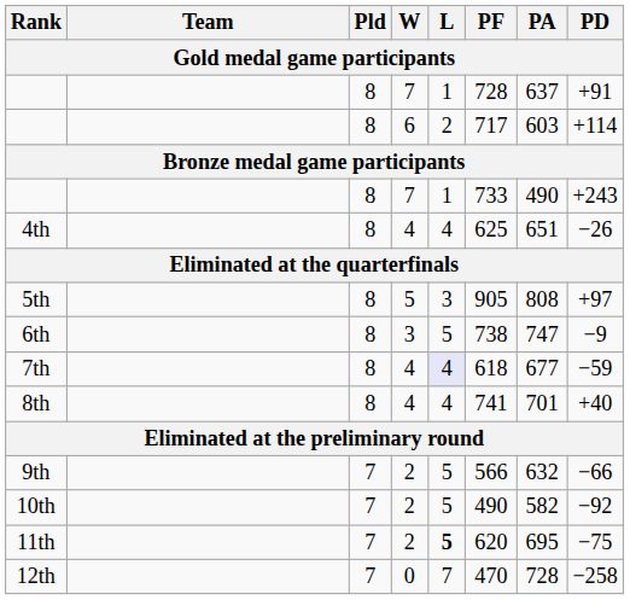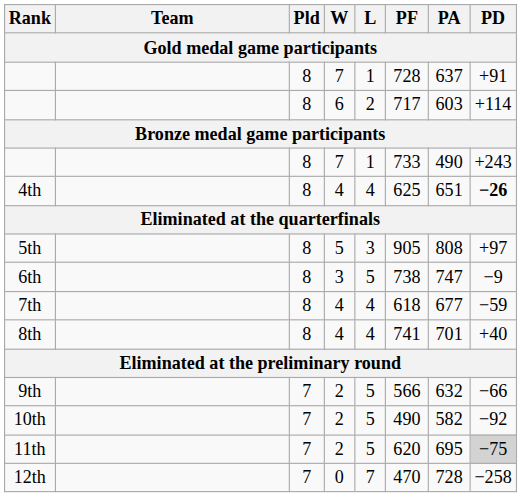4th | PD: normal -> bold
7th | L: lavender background -> no background
11th | L: bold -> normal
11th | PD: no background -> lightgrey background
